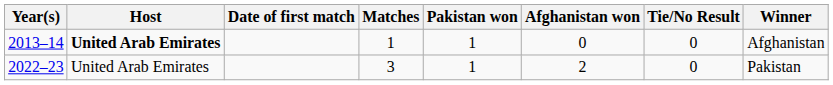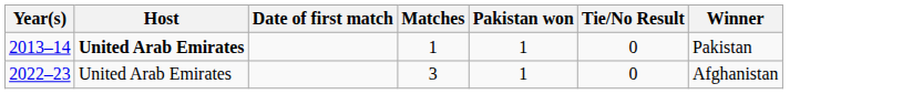- column: Afghanistan won | 0 | 2
2013–14 | Winner: Afghanistan -> Pakistan
2022–23 | Winner: Pakistan -> Afghanistan
